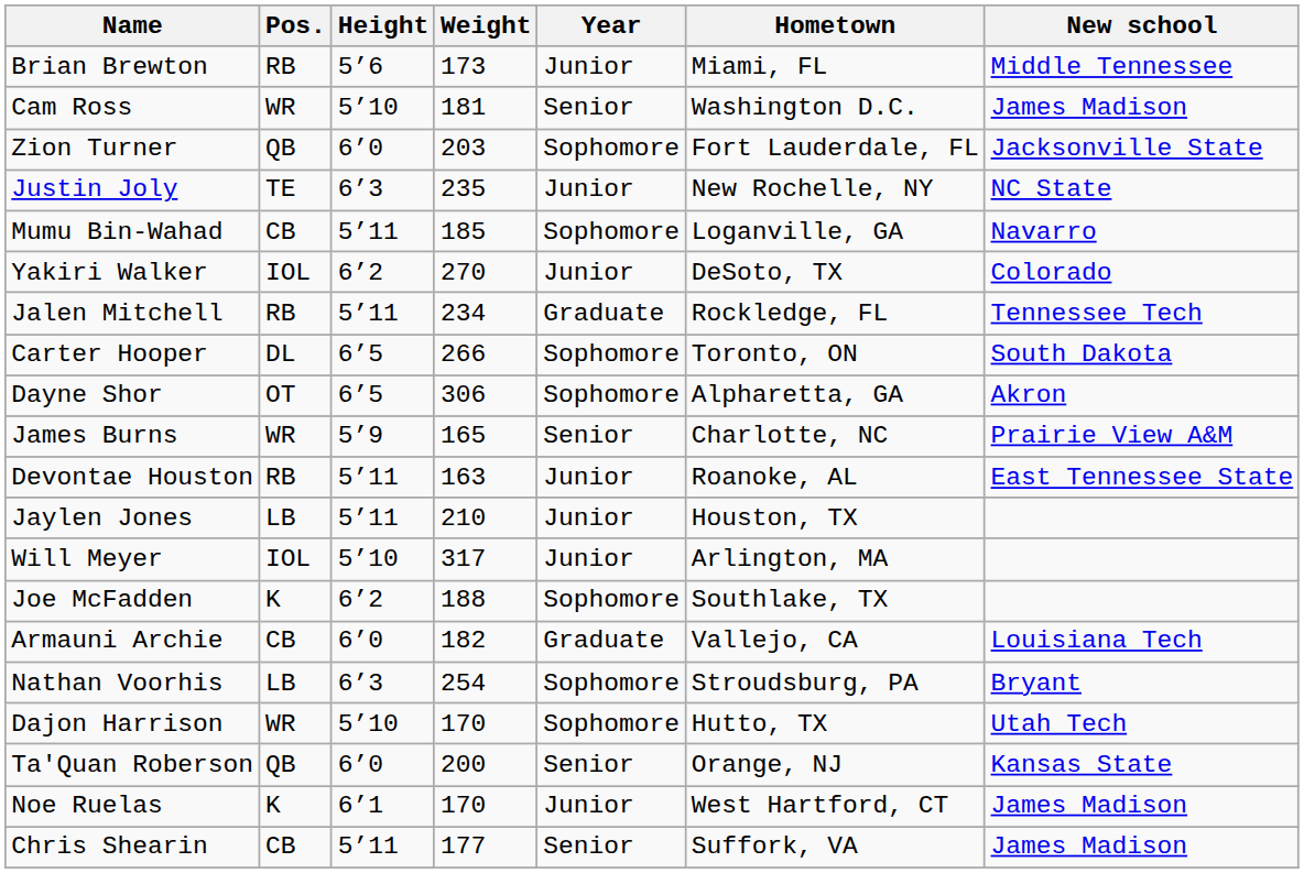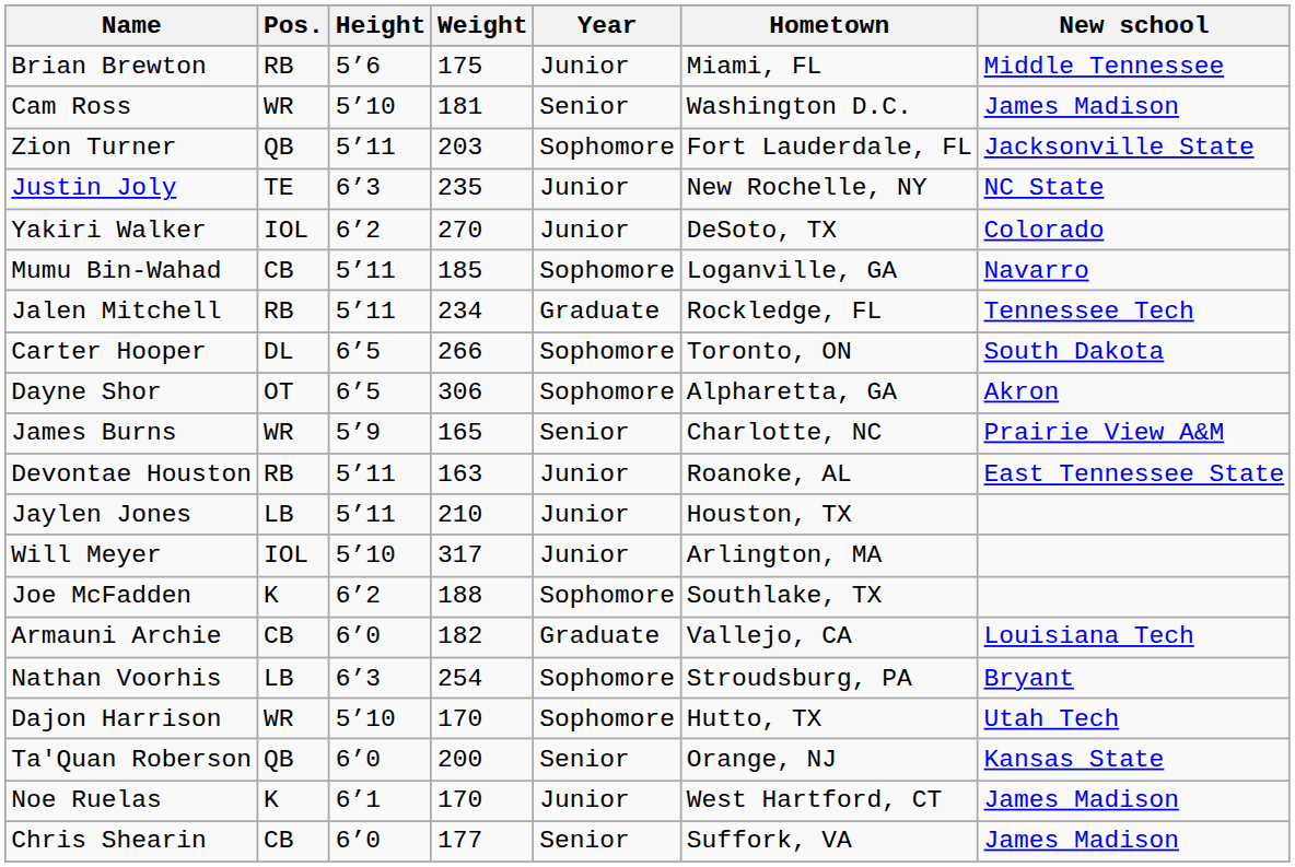Brian Brewton | Weight: 173 -> 175
Zion Turner | Height: 6’0 -> 5’11
rows swapped: Yakiri Walker <-> Mumu Bin-Wahad
Chris Shearin | Height: 5’11 -> 6’0
